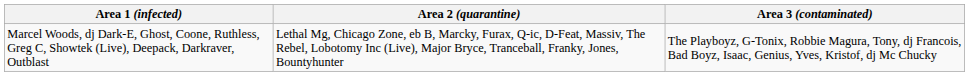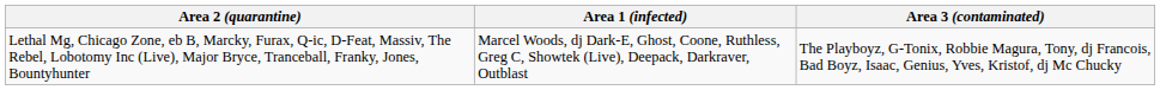columns swapped: Area 1 (infected) <-> Area 2 (quarantine)
